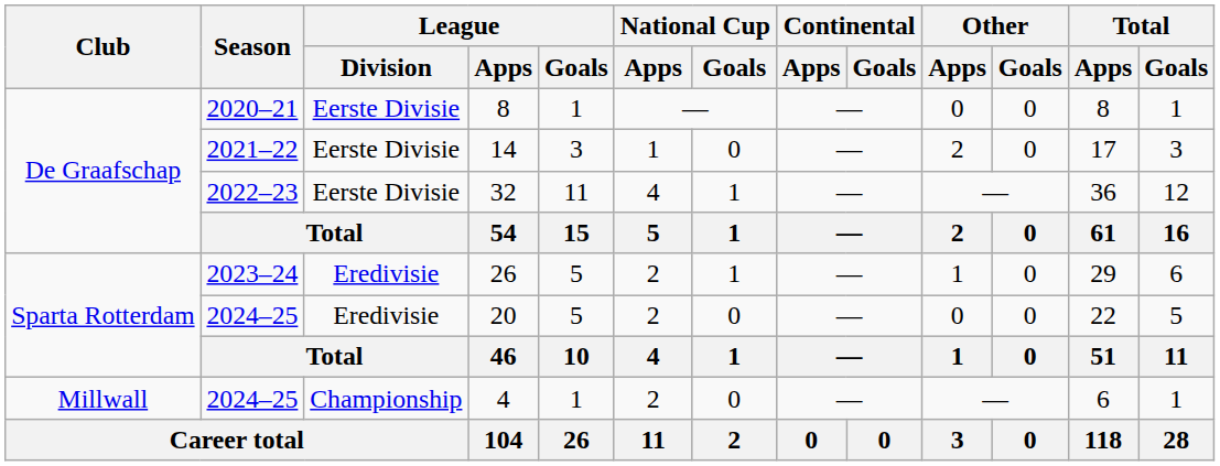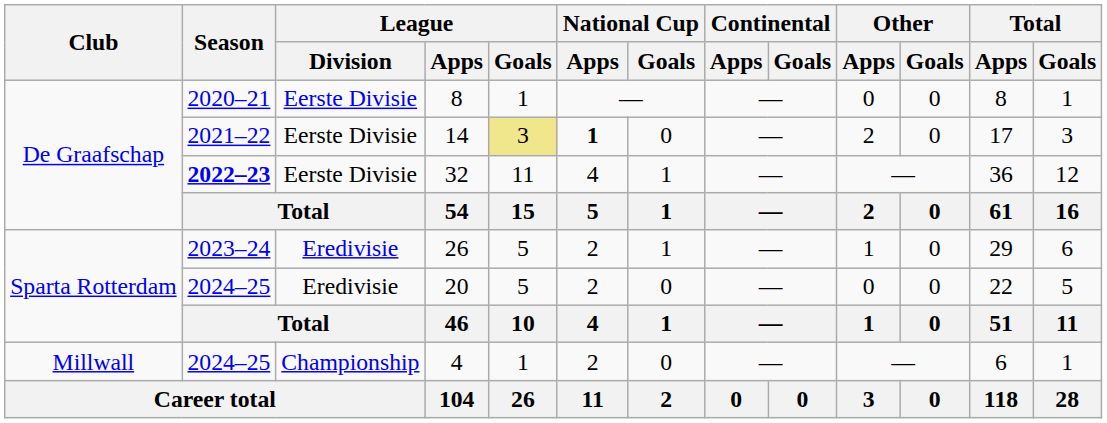14 | League / Goals: no background -> khaki background
14 | National Cup / Apps: normal -> bold
32 | Season: normal -> bold
